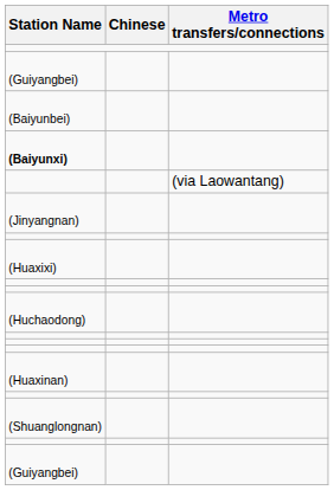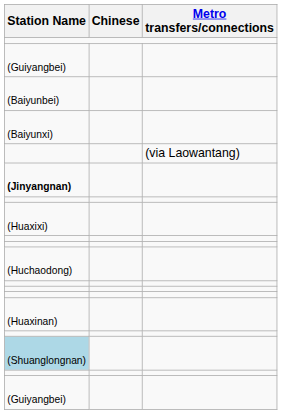(Baiyunxi) | Station Name: bold -> normal
(Jinyangnan) | Station Name: normal -> bold
(Shuanglongnan) | Station Name: no background -> lightblue background
